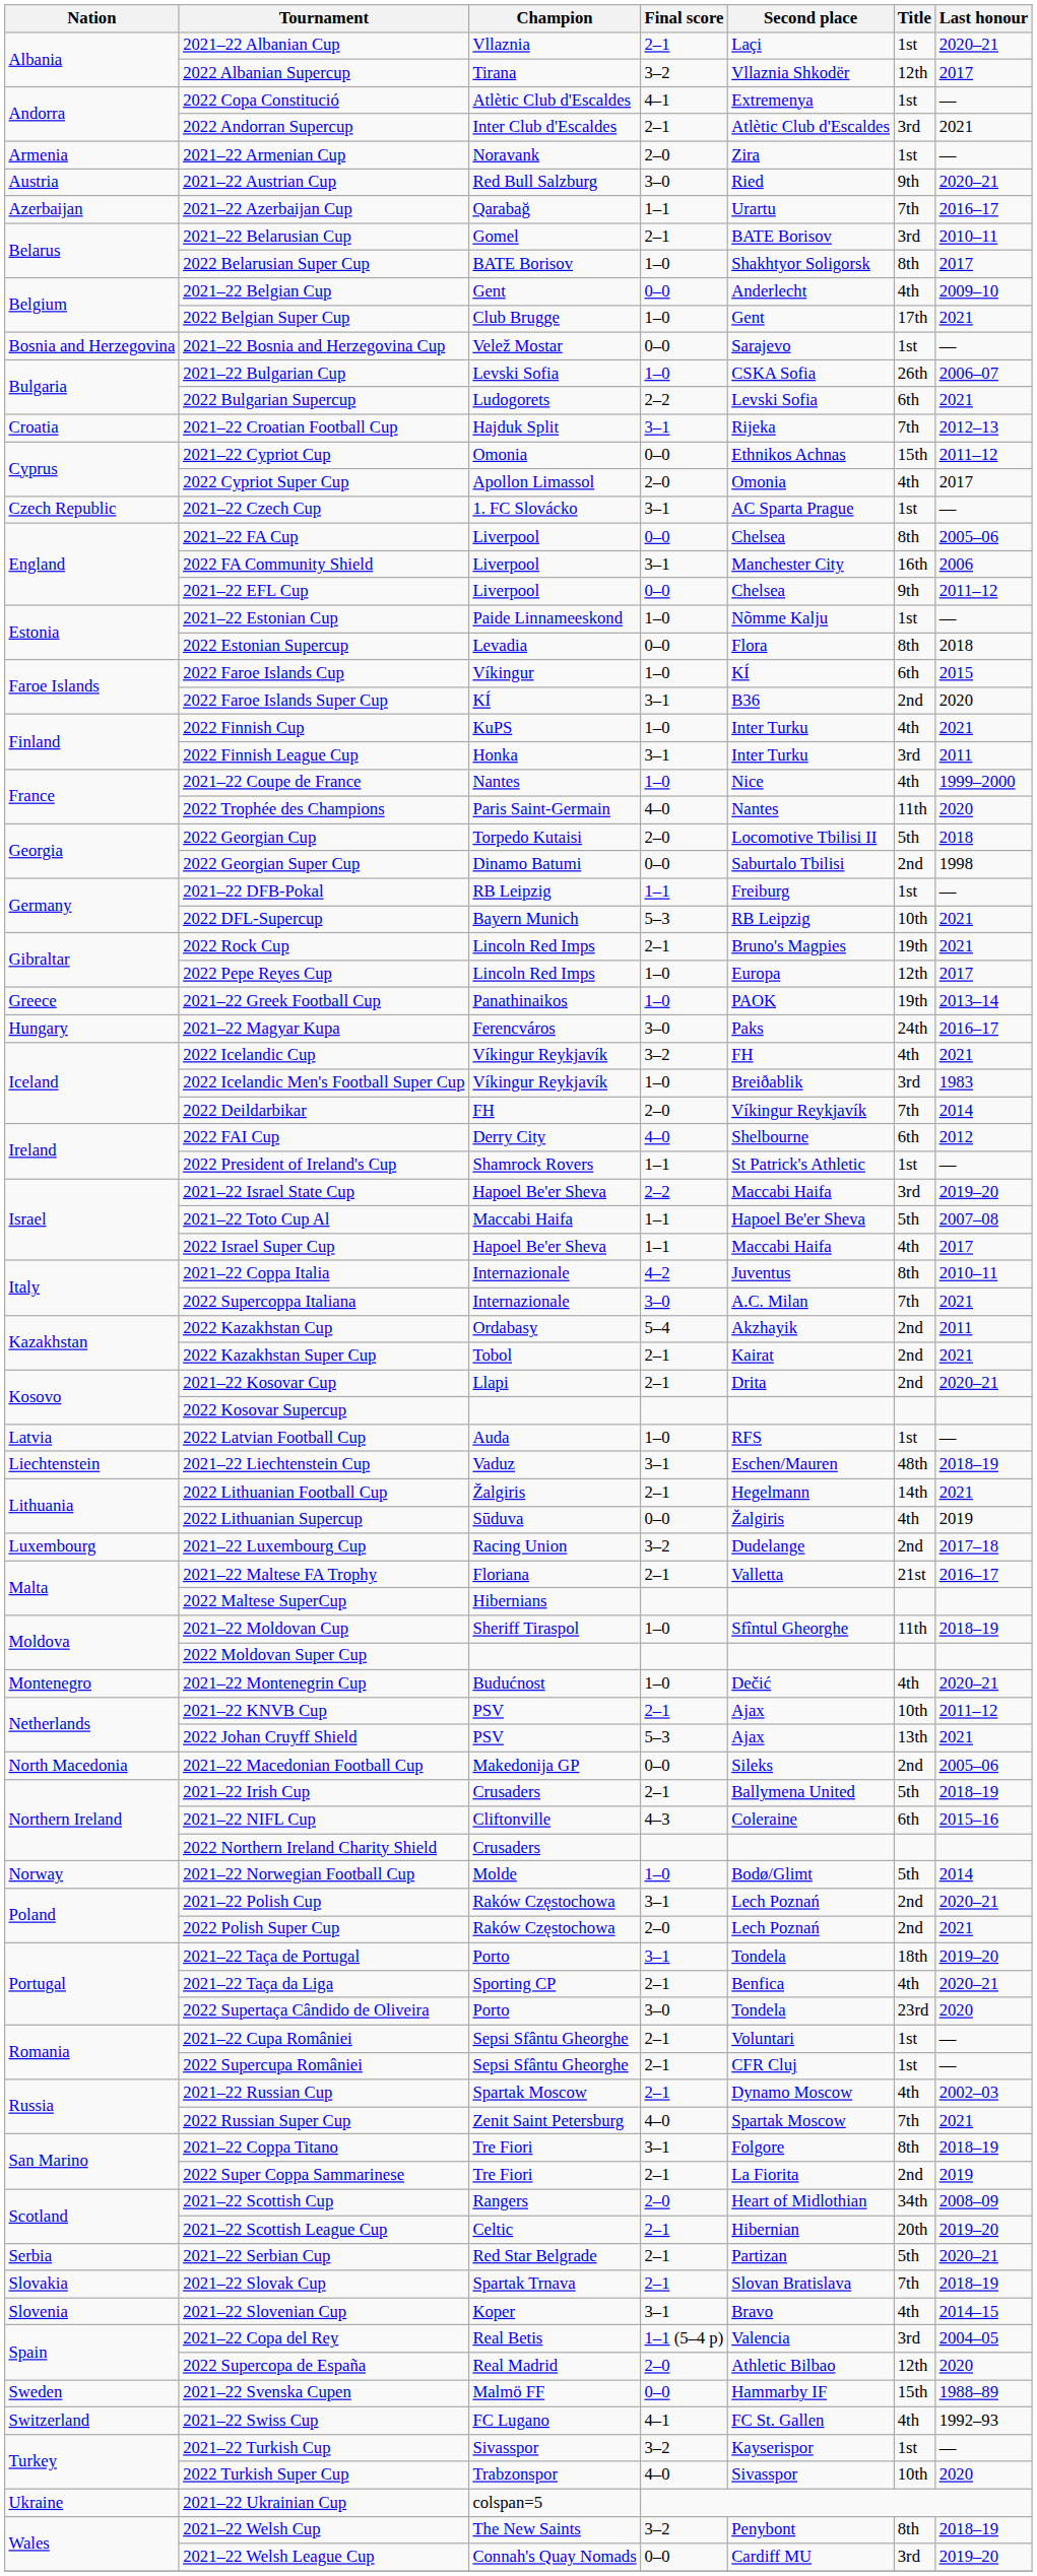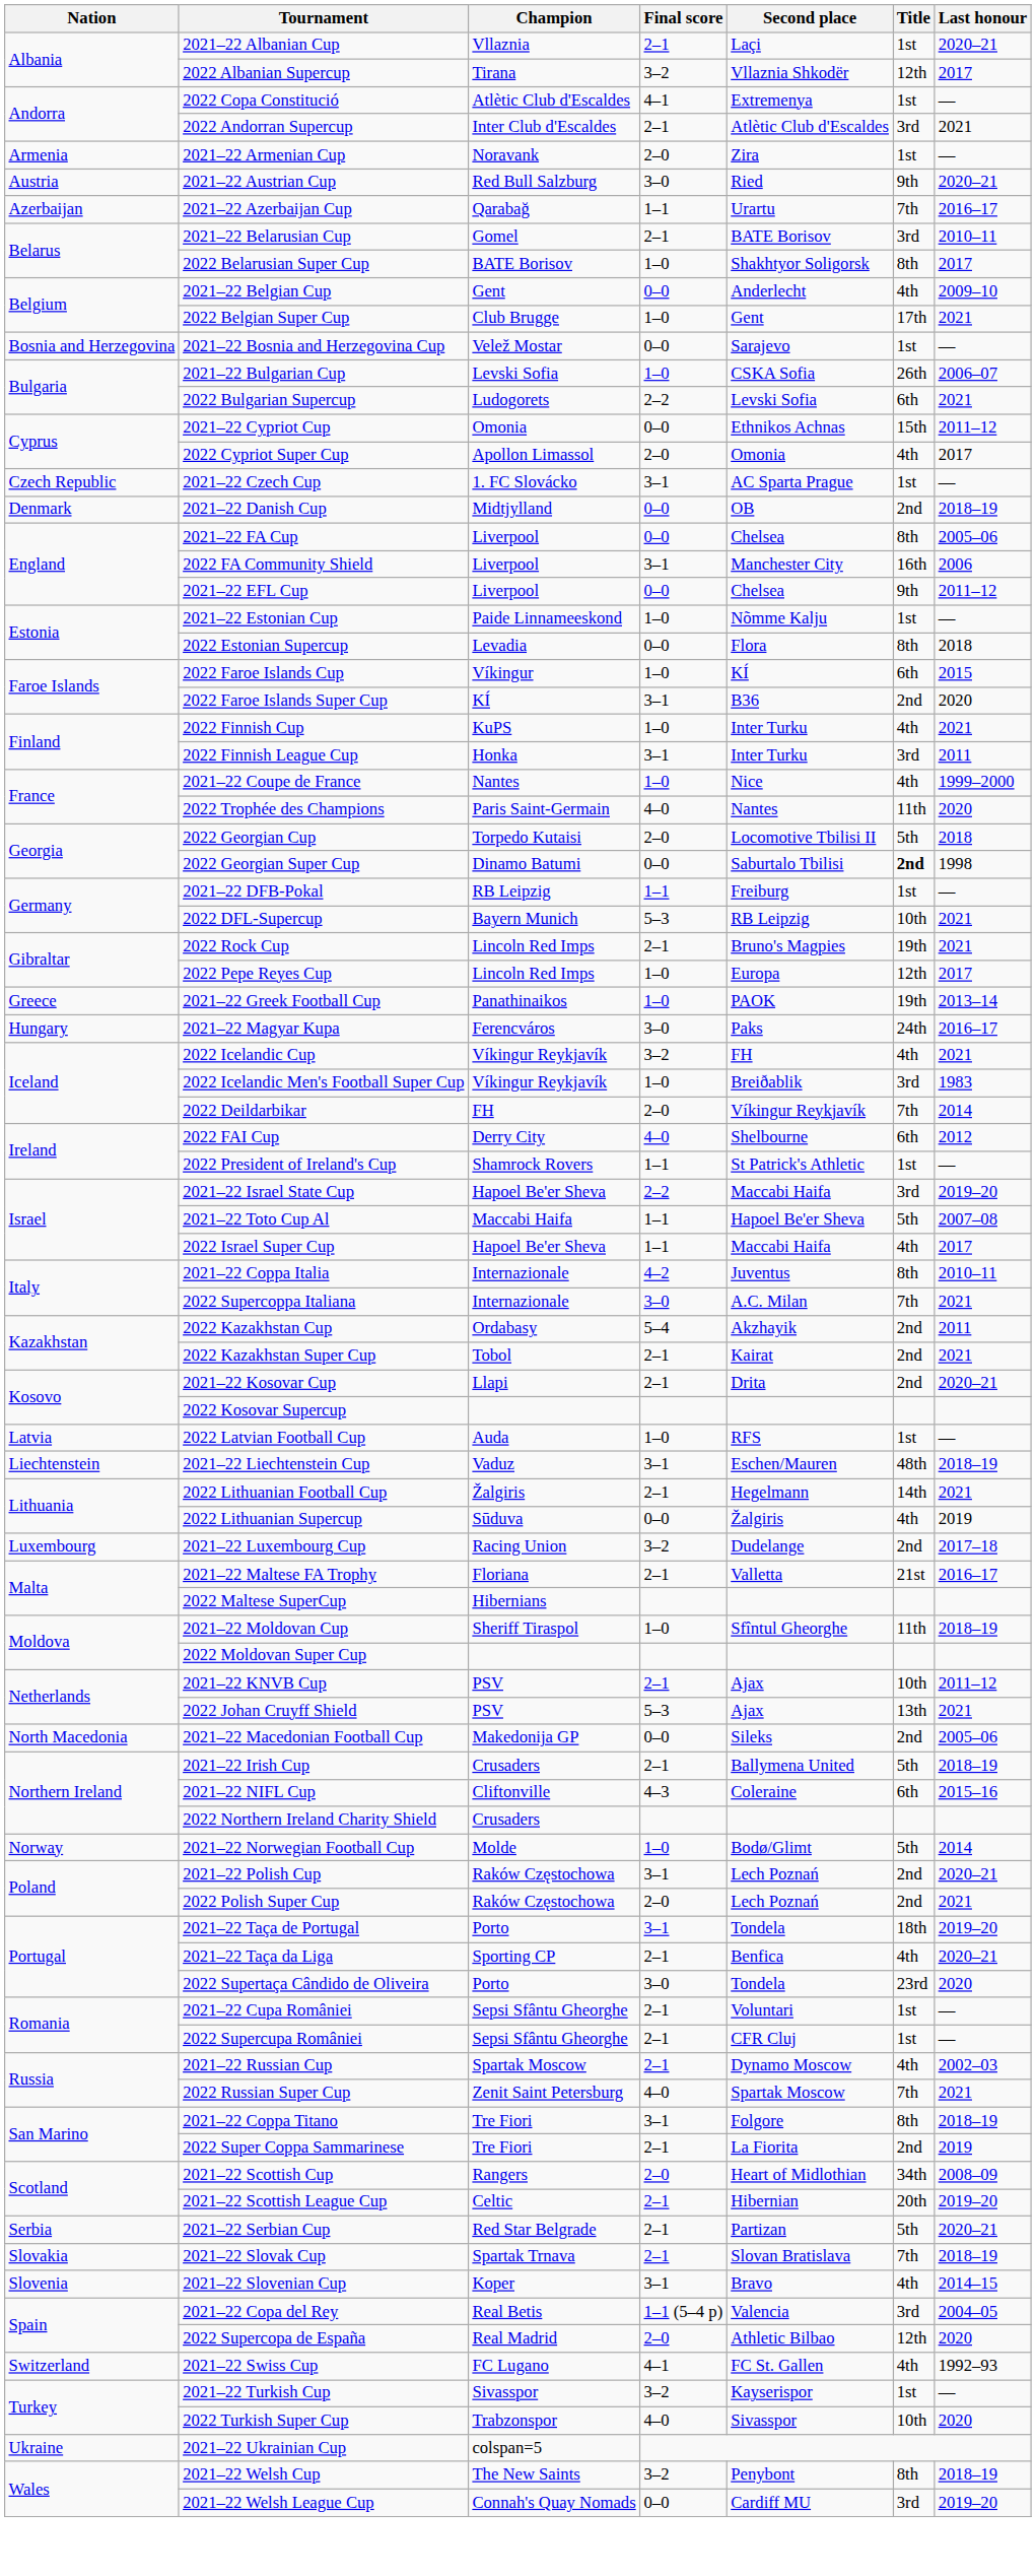- row: Croatia | 2021–22 Croatian Football Cup | Hajduk Split | 3–1 | Rijeka | 7th | 2012–13
+ row: Denmark | 2021–22 Danish Cup | Midtjylland | 0–0 | OB | 2nd | 2018–19
2022 Georgian Super Cup | Title: normal -> bold
- row: Montenegro | 2021–22 Montenegrin Cup | Budućnost | 1–0 | Dečić | 4th | 2020–21
- row: Sweden | 2021–22 Svenska Cupen | Malmö FF | 0–0 | Hammarby IF | 15th | 1988–89
